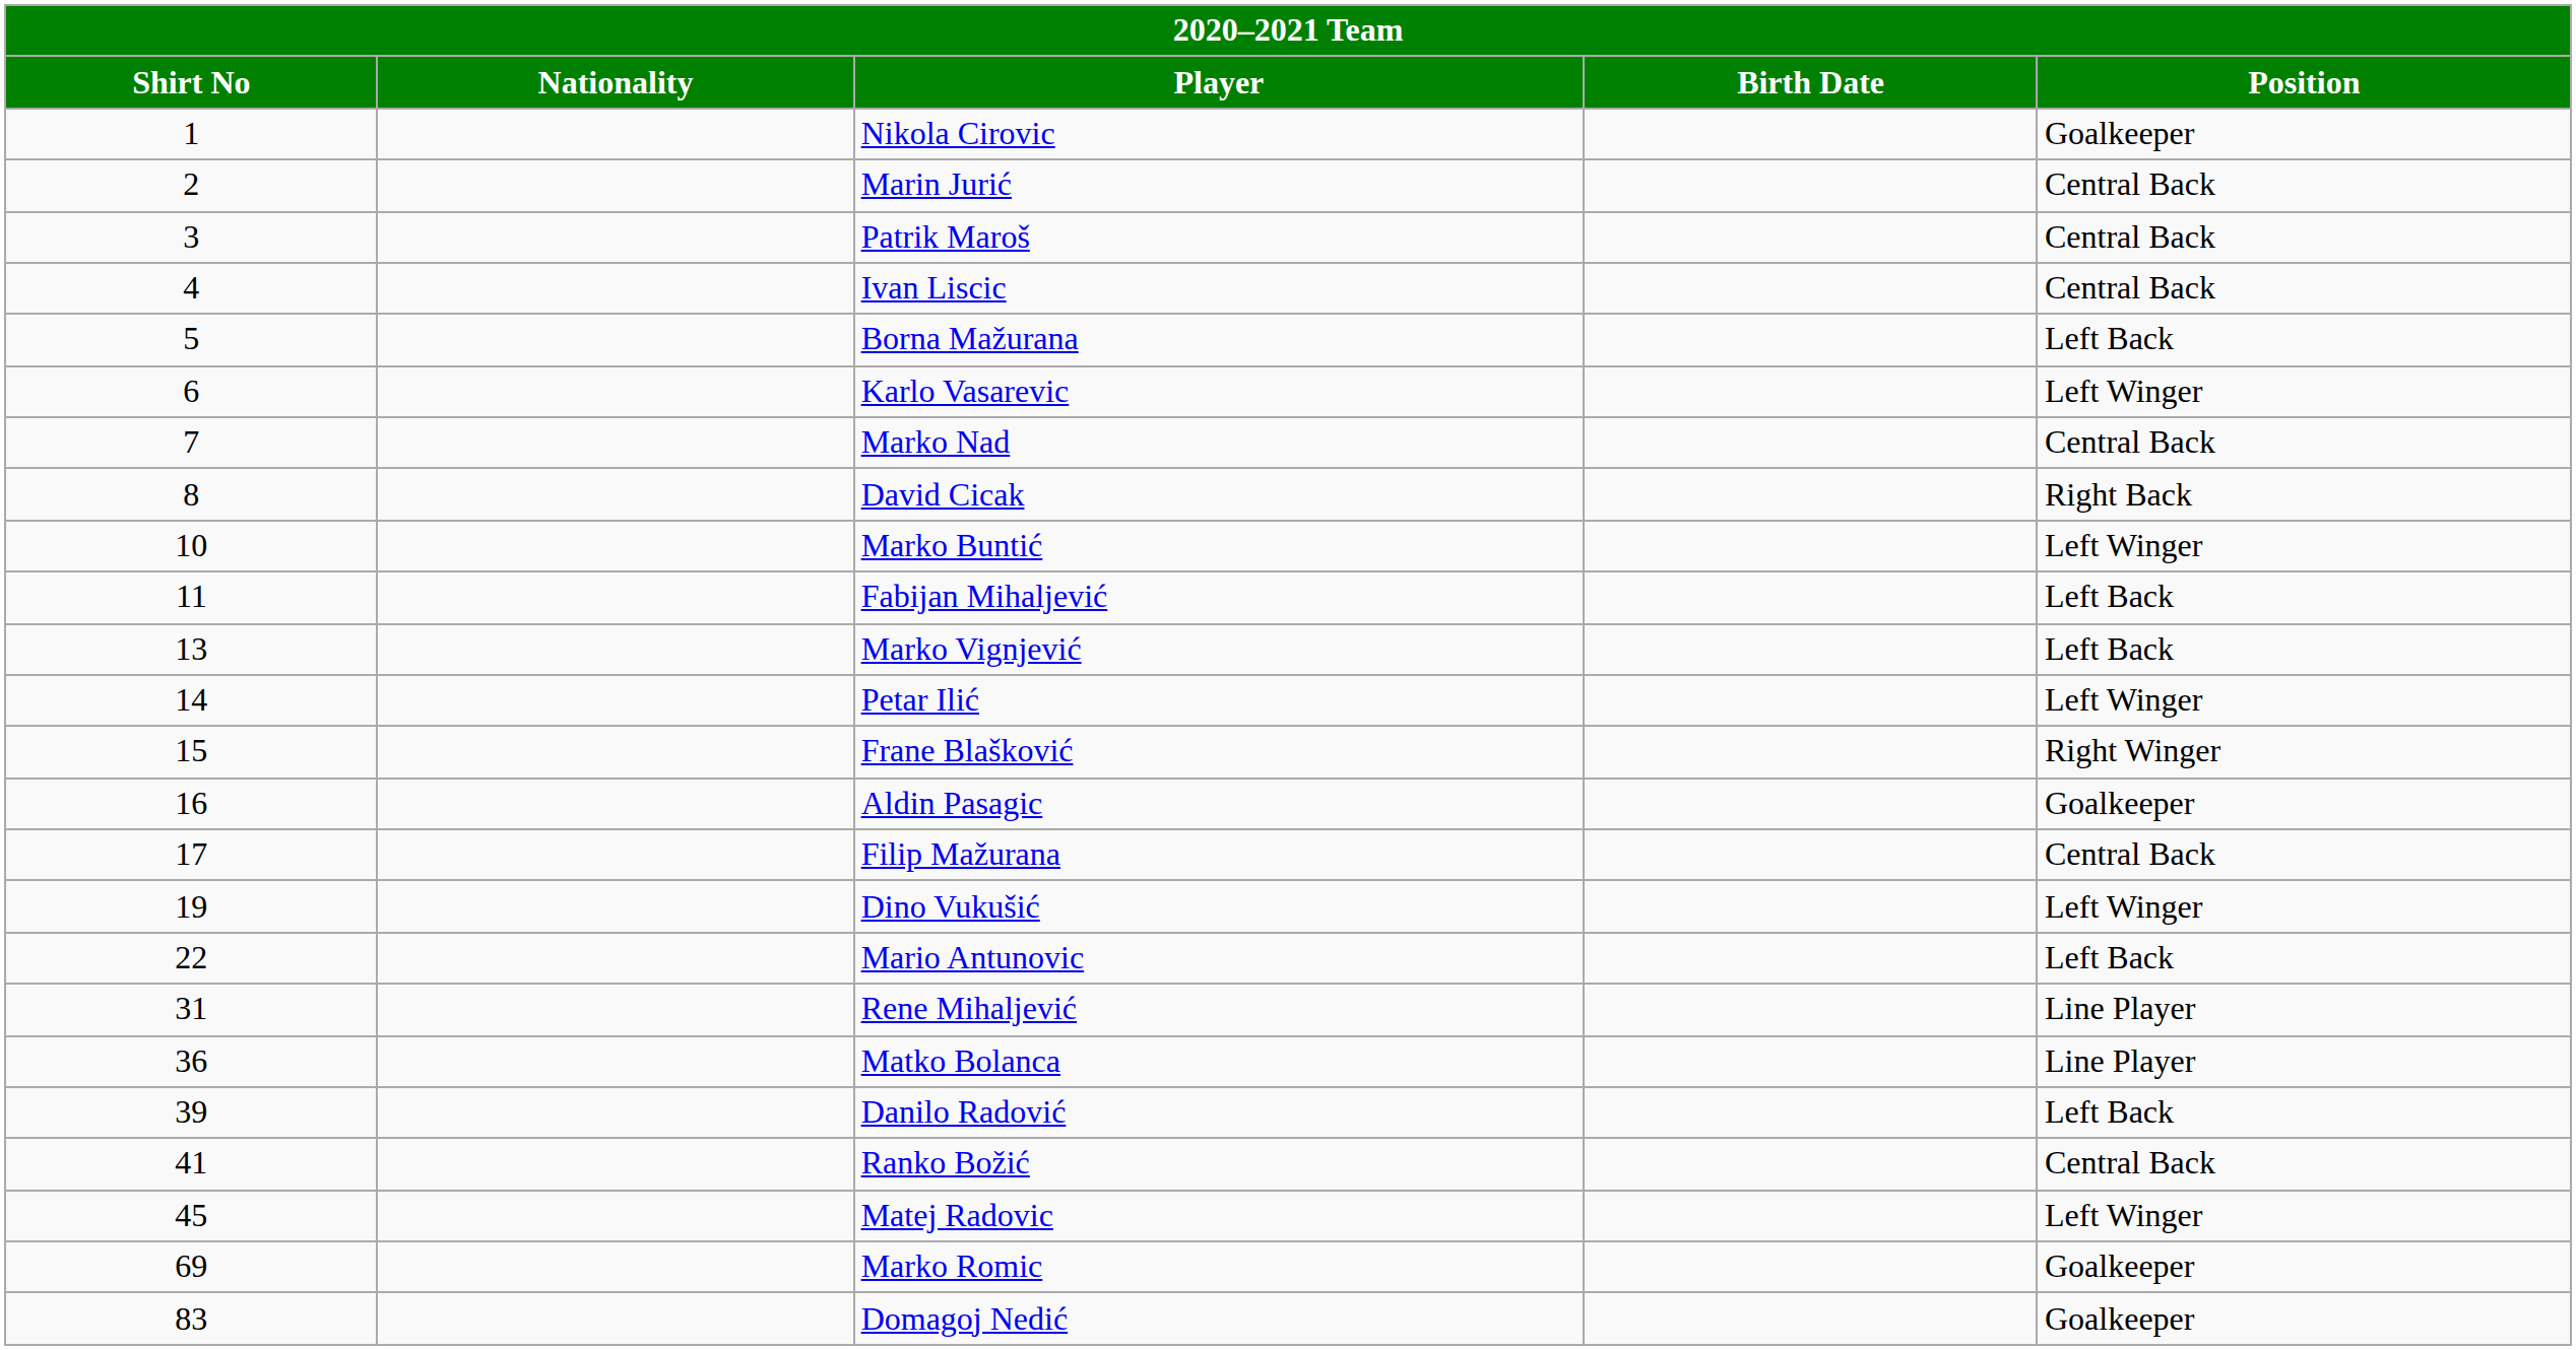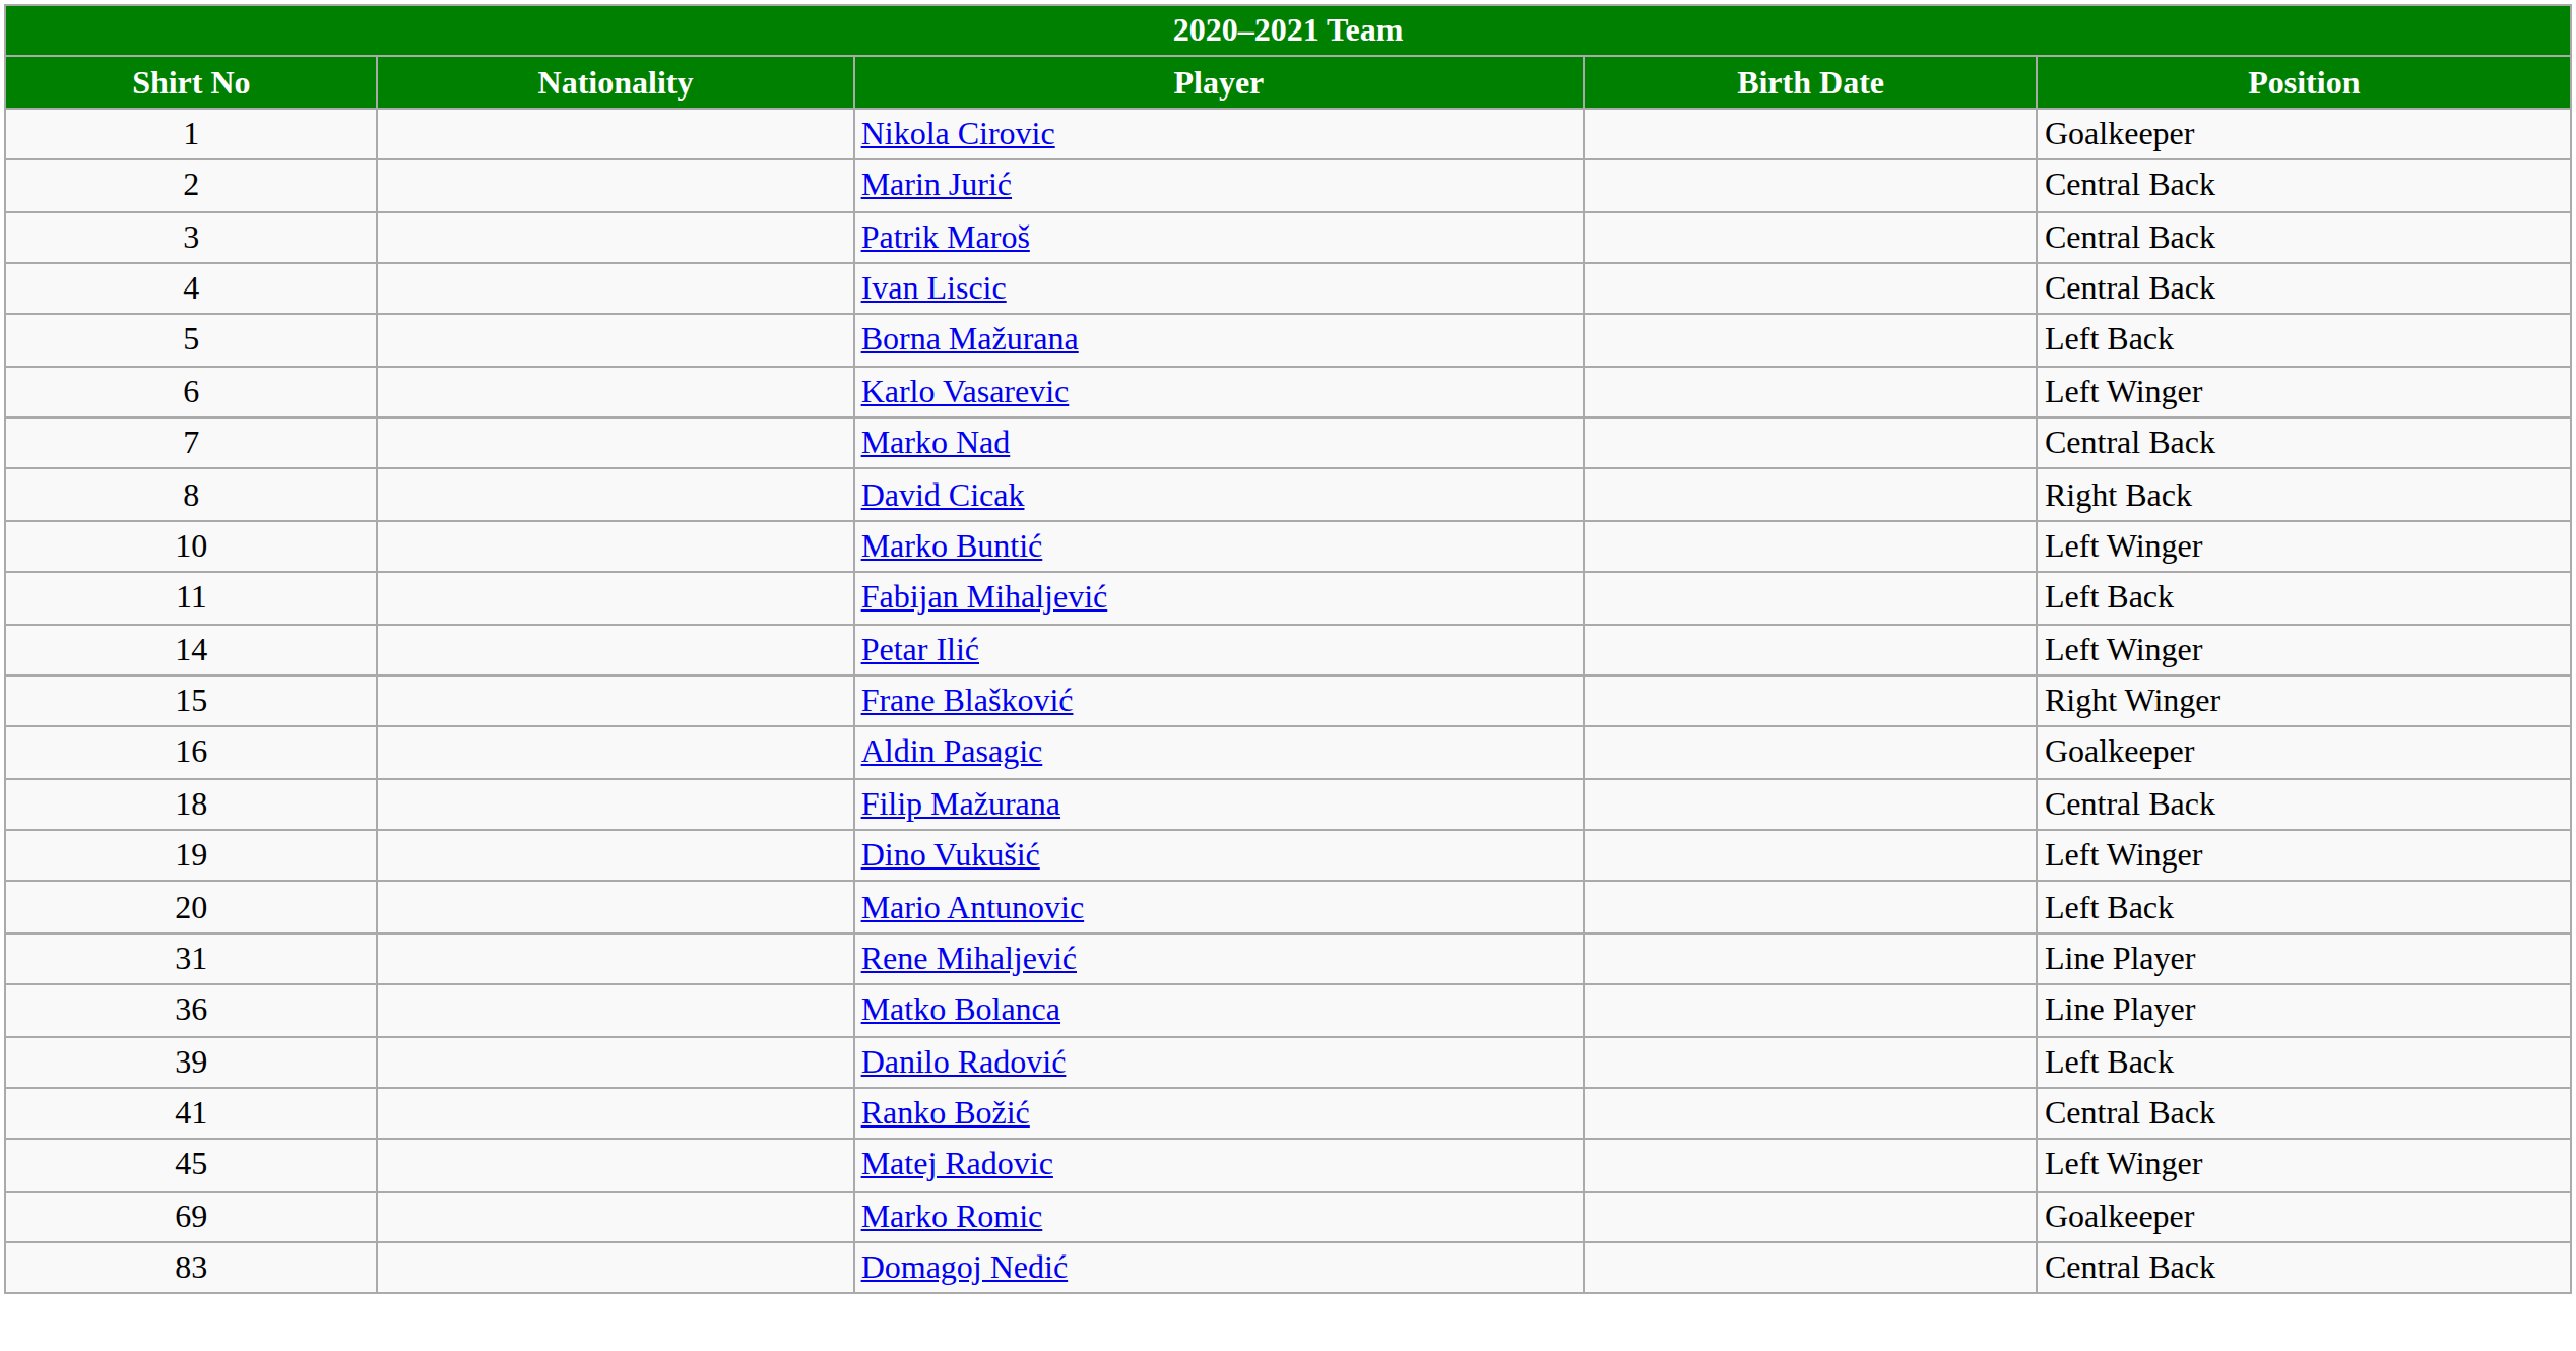- row: 13 | Marko Vignjević | Left Back
Filip Mažurana | Shirt No: 17 -> 18
Mario Antunovic | Shirt No: 22 -> 20
Domagoj Nedić | Position: Goalkeeper -> Central Back
